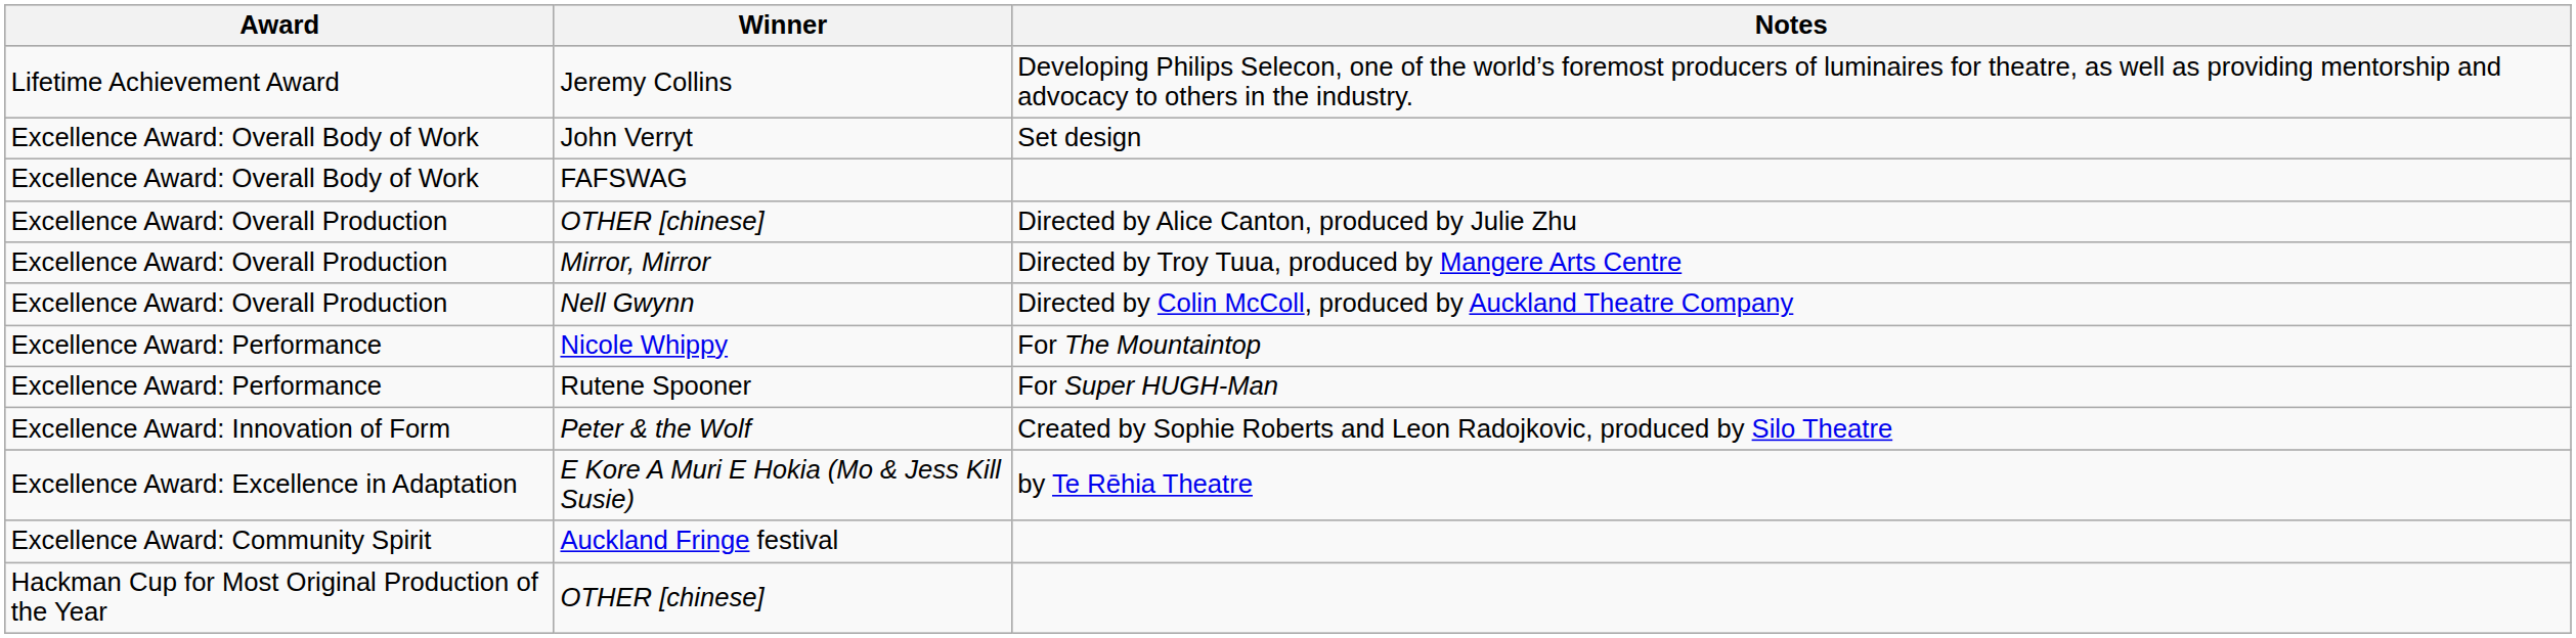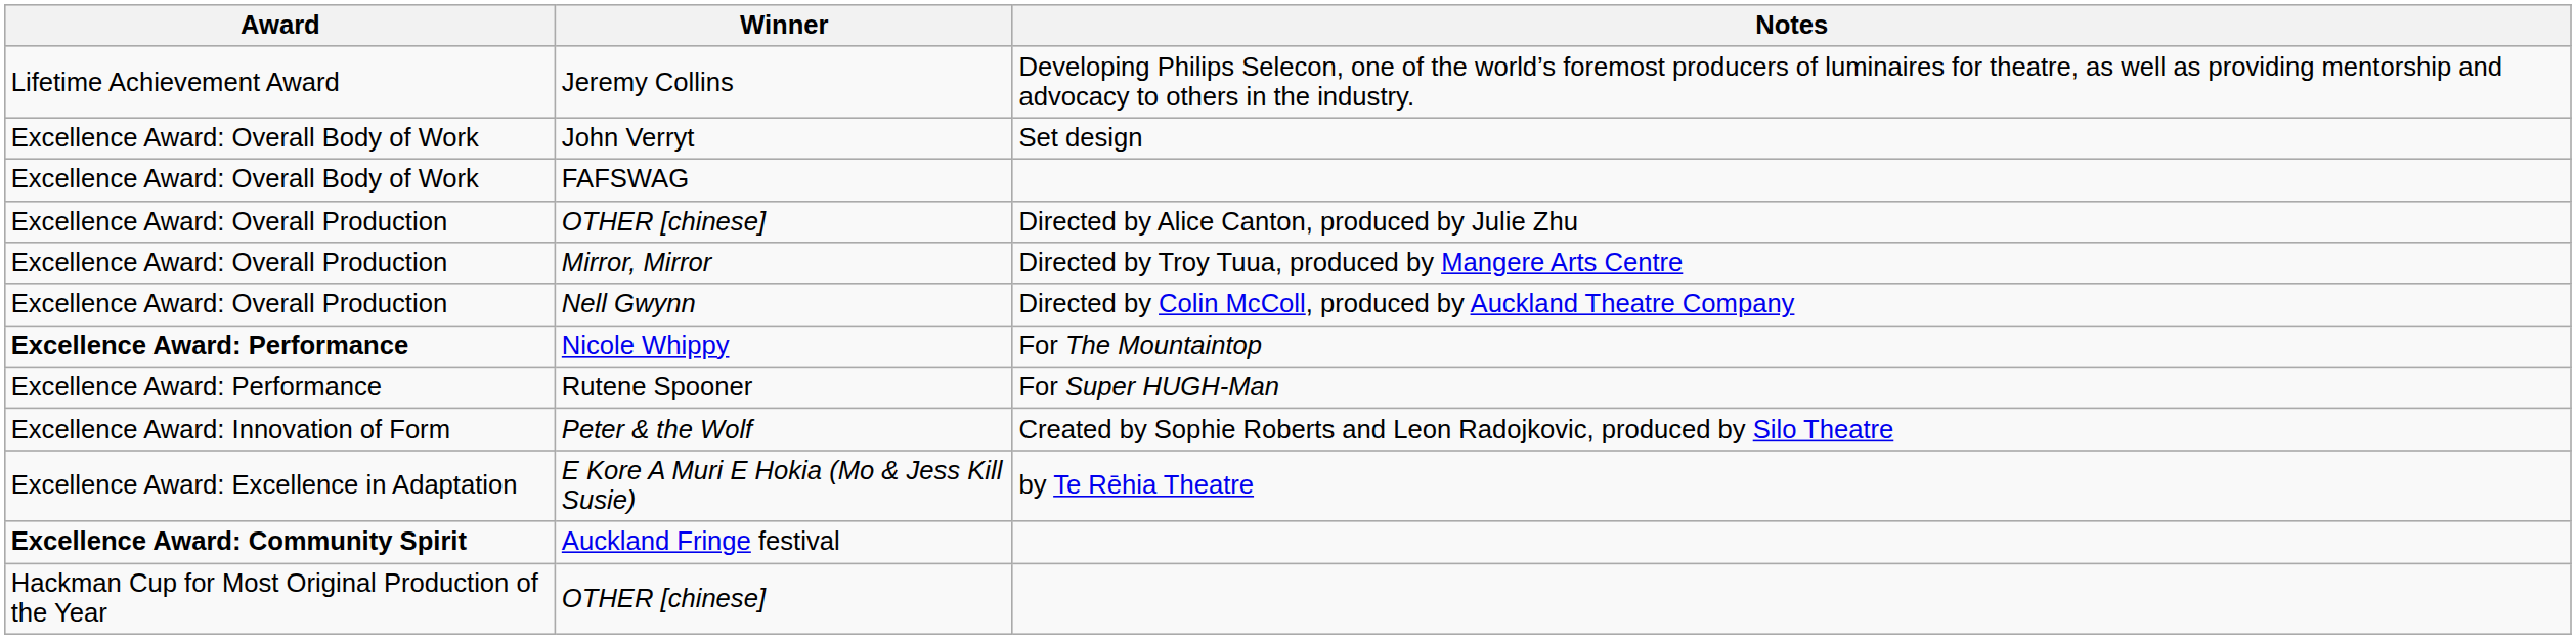Nicole Whippy | Award: normal -> bold
Auckland Fringe festival | Award: normal -> bold
